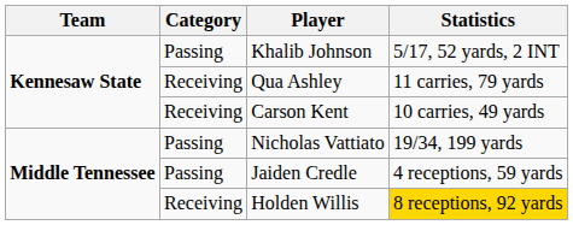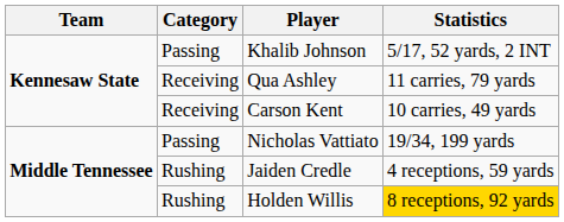Jaiden Credle | Category: Passing -> Rushing
Holden Willis | Category: Receiving -> Rushing
